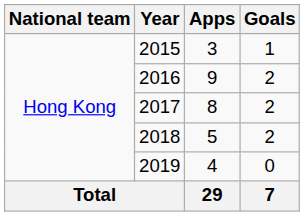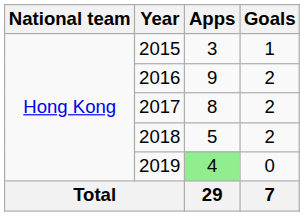2019 | Apps: no background -> lightgreen background
